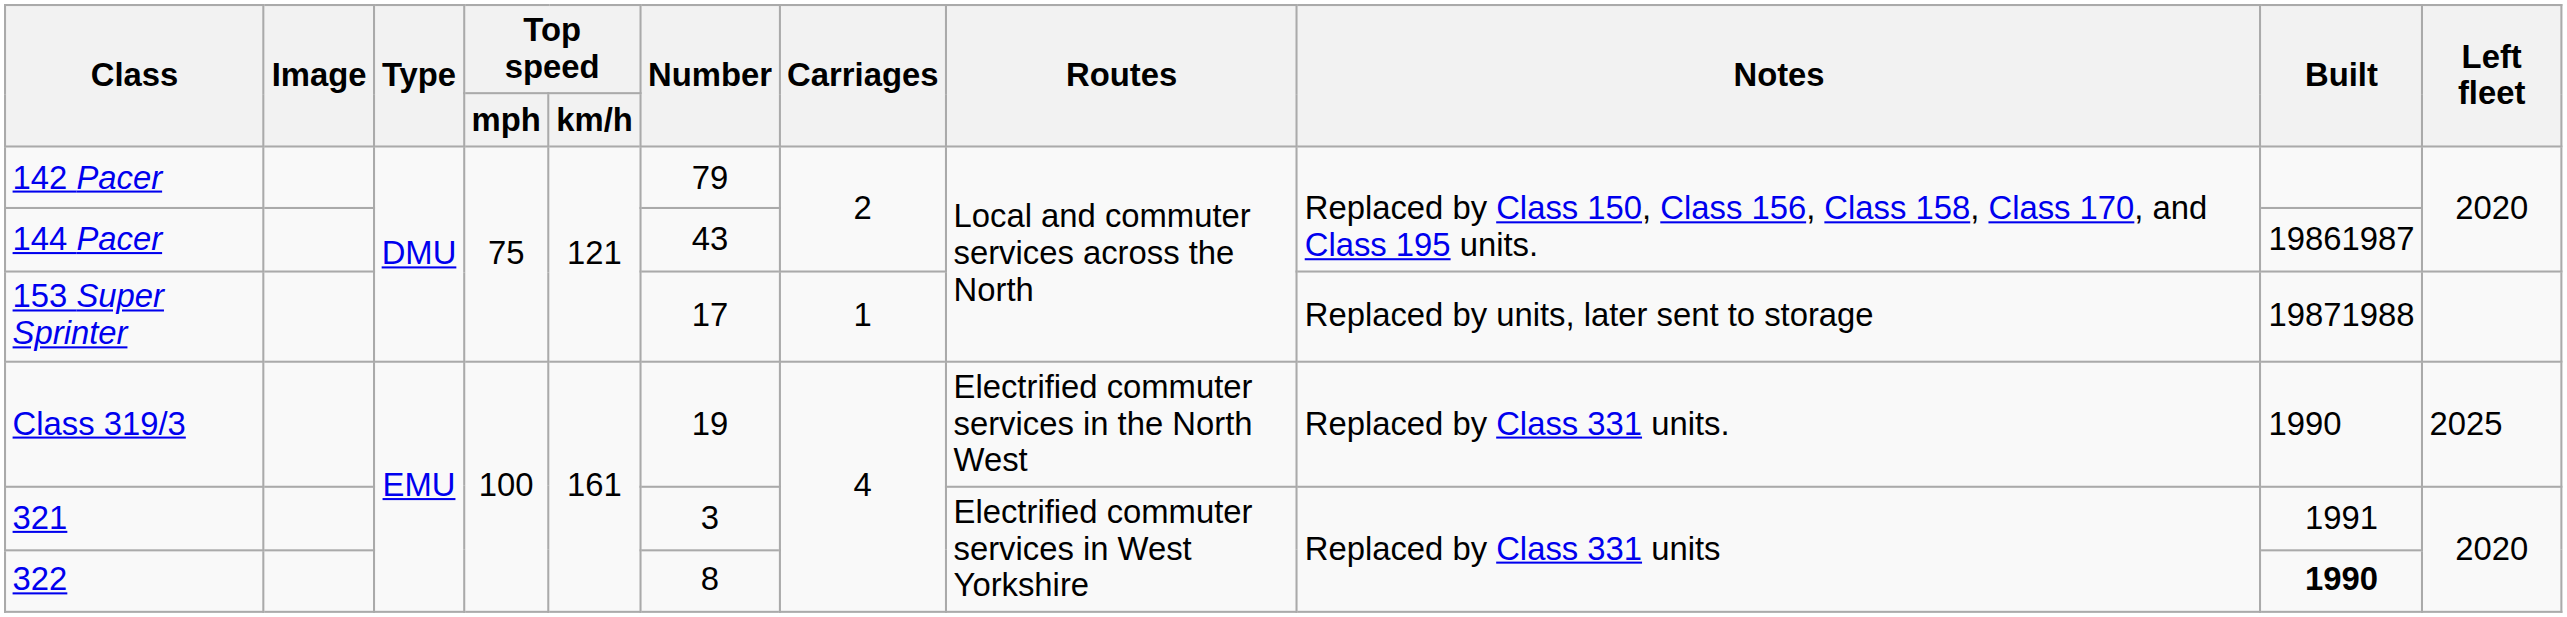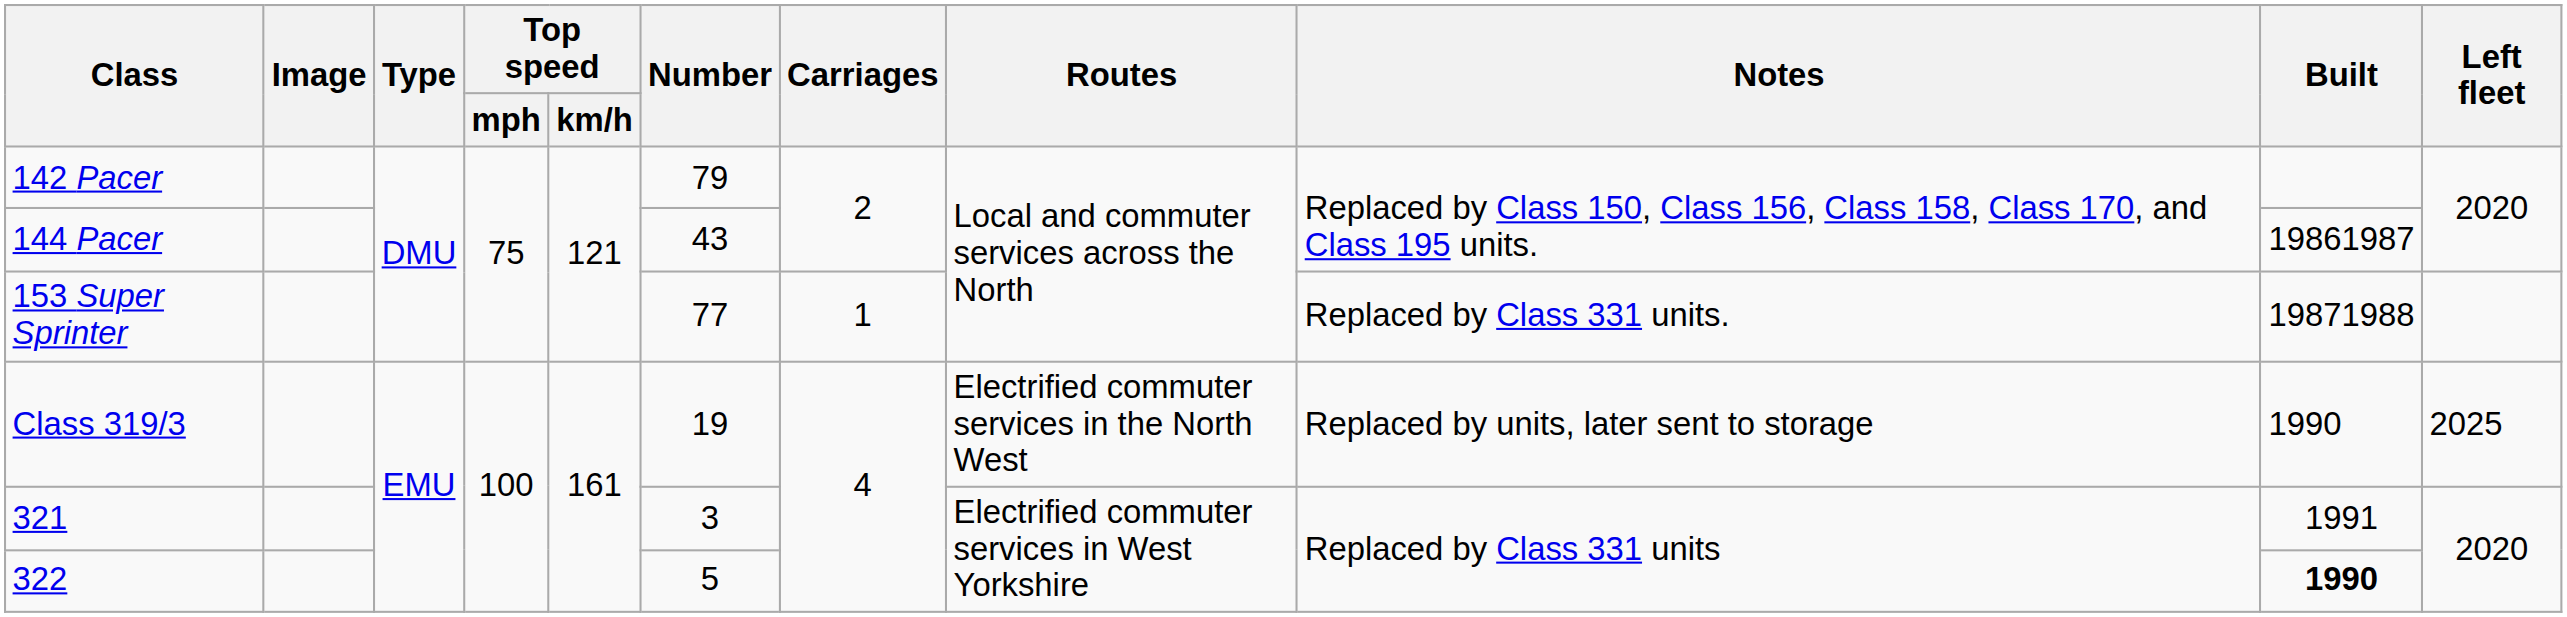153 Super Sprinter | Number: 17 -> 77
153 Super Sprinter | Notes: Replaced by units, later sent to storage -> Replaced by Class 331 units.
Class 319/3 | Notes: Replaced by Class 331 units. -> Replaced by units, later sent to storage
322 | Number: 8 -> 5
